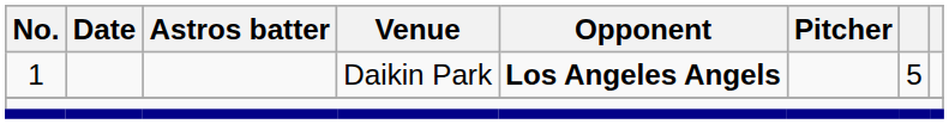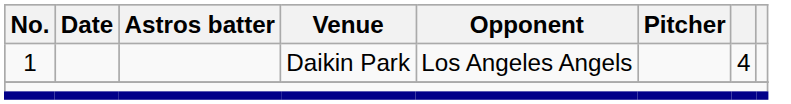Daikin Park | Opponent: bold -> normal
Daikin Park | column 7: 5 -> 4
